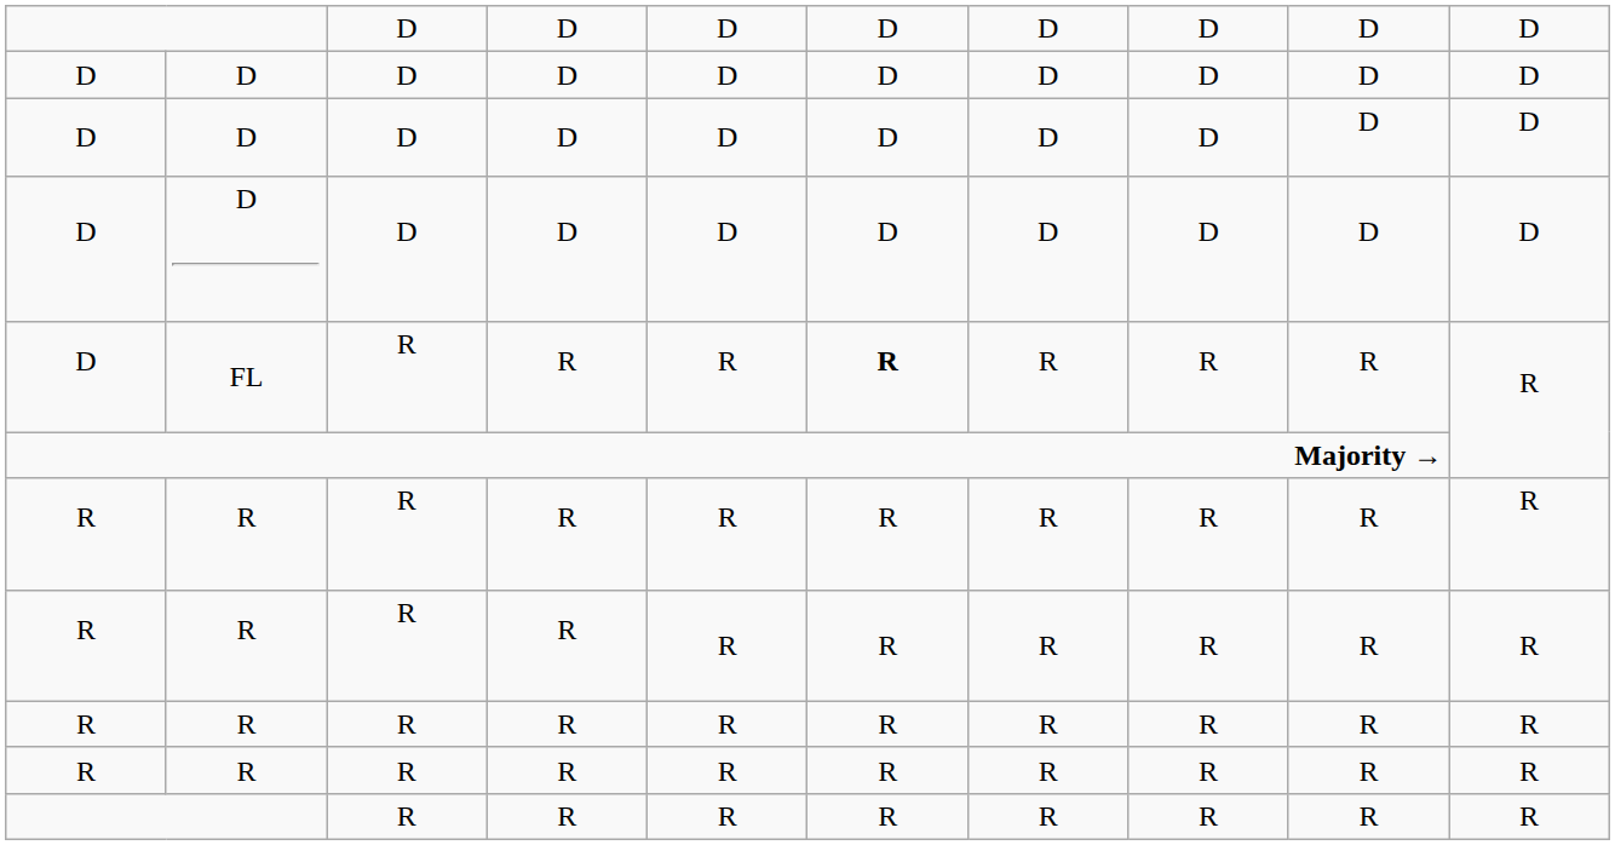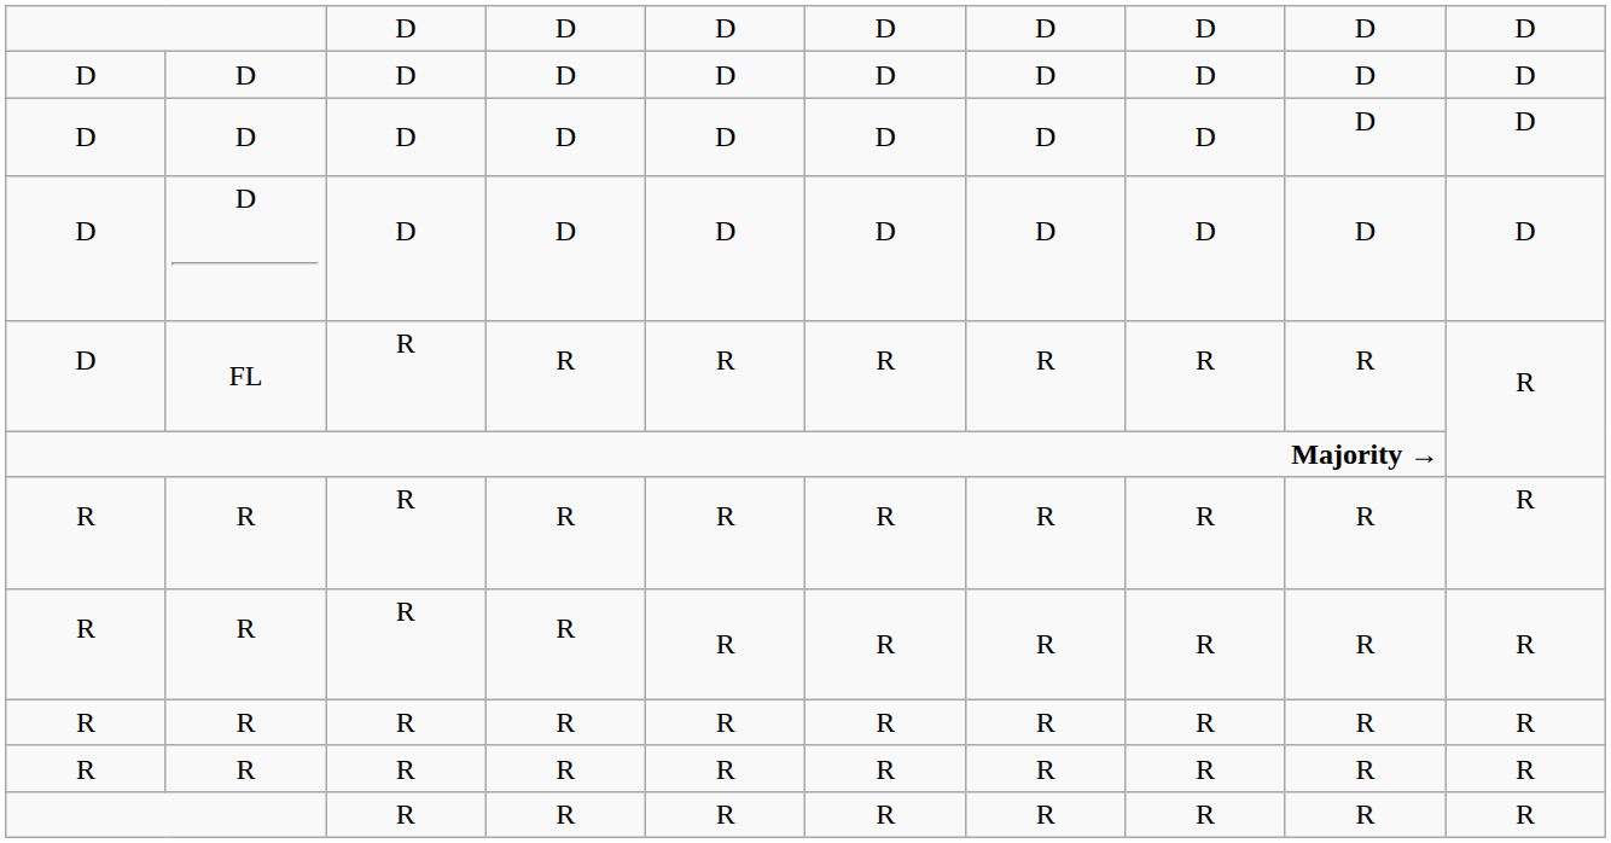FL | column 6: bold -> normal
